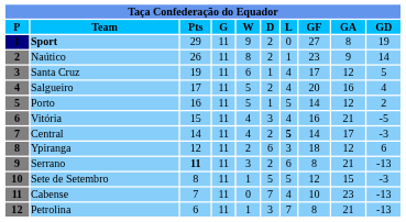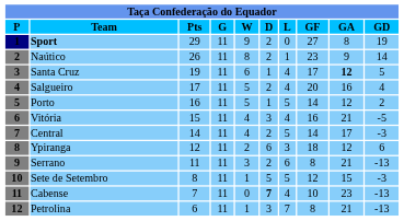Santa Cruz | GA: normal -> bold
Central | L: bold -> normal
Serrano | Pts: bold -> normal
Cabense | D: normal -> bold
